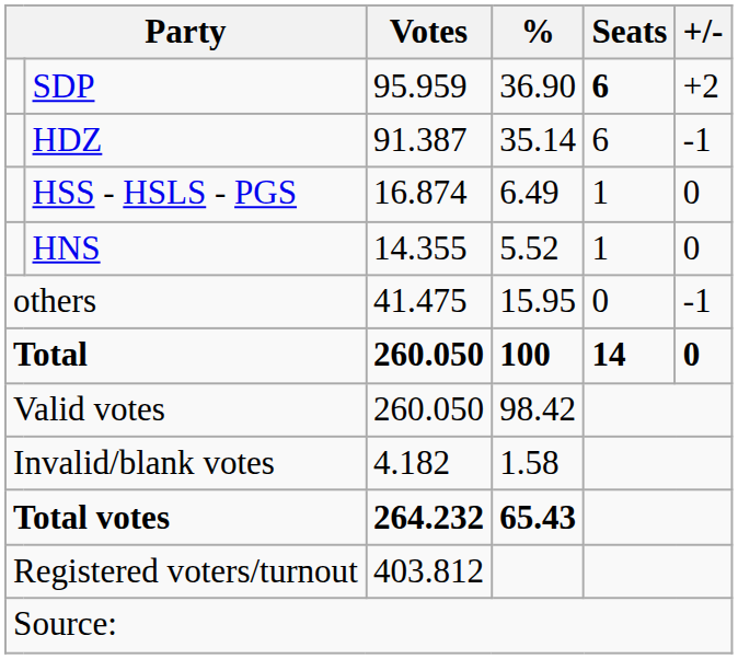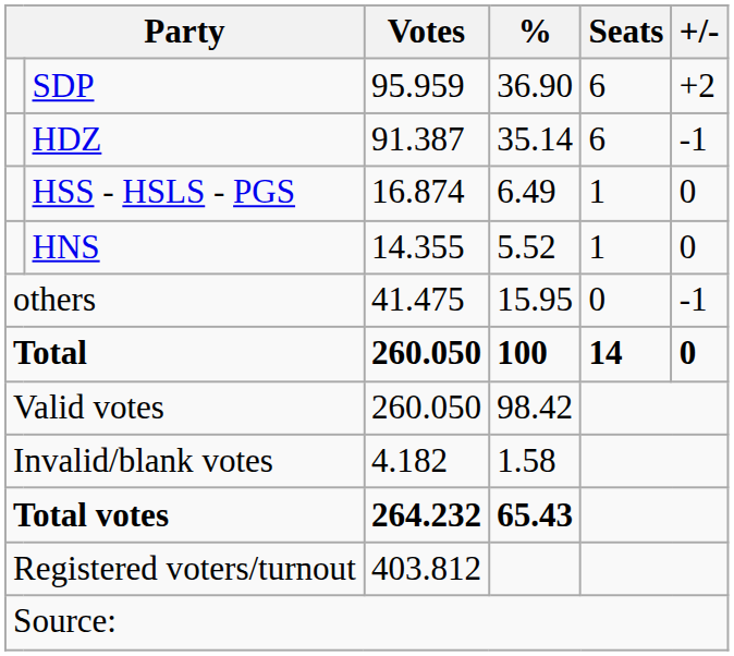SDP | Seats: bold -> normal
